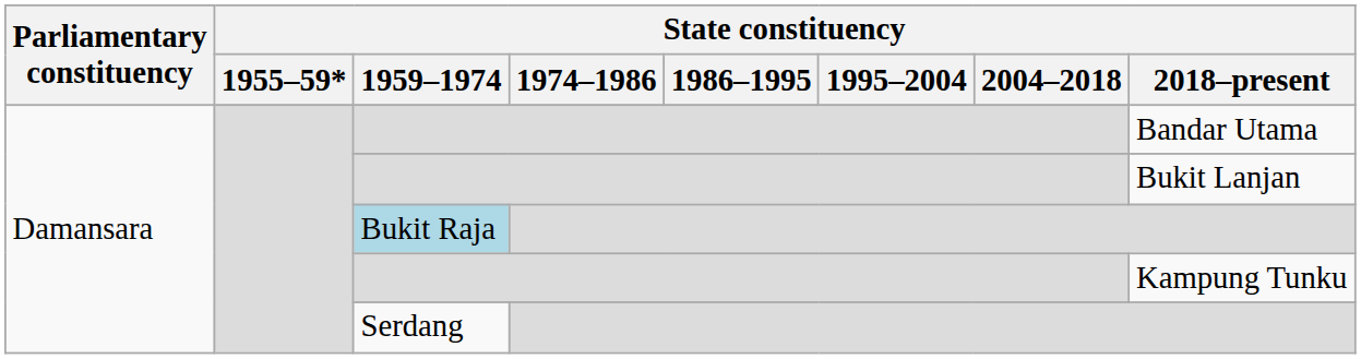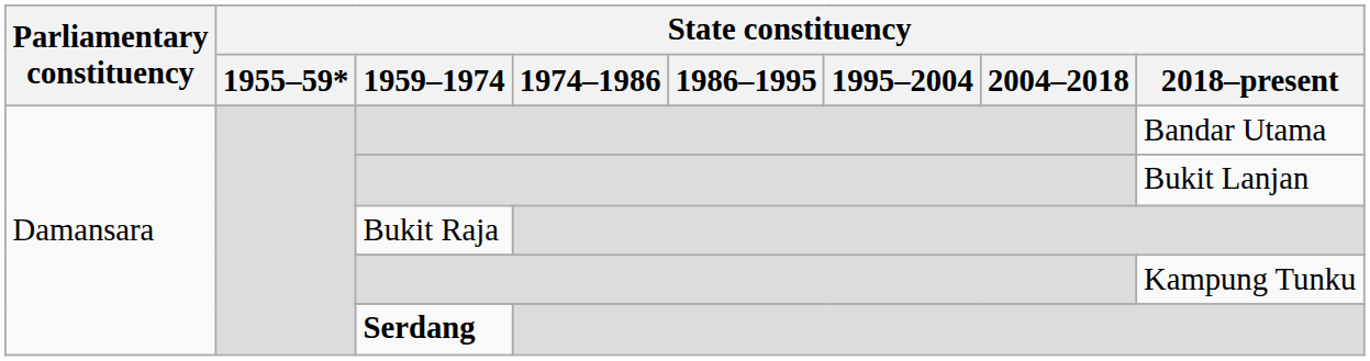Bukit Raja | State constituency / 1959–1974: lightblue background -> no background
Serdang | State constituency / 1959–1974: normal -> bold
